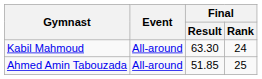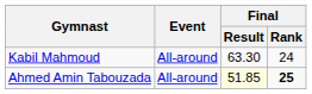row 4 | Final / Result: no background -> lightyellow background
row 4 | Final / Rank: normal -> bold
